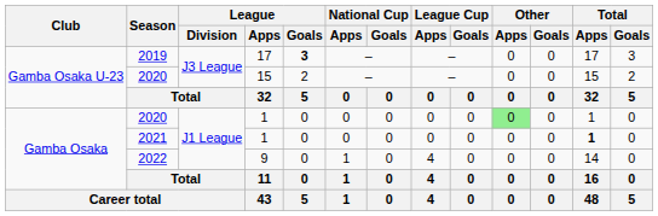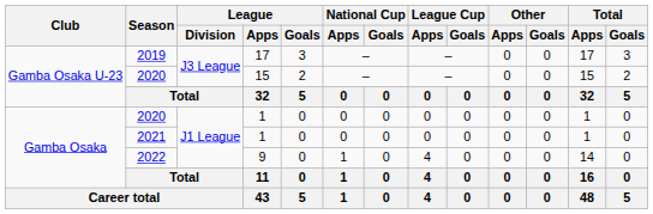2019 | League / Goals: bold -> normal
2020 / 1 | Other / Apps: lightgreen background -> no background
2021 | Total / Apps: bold -> normal
